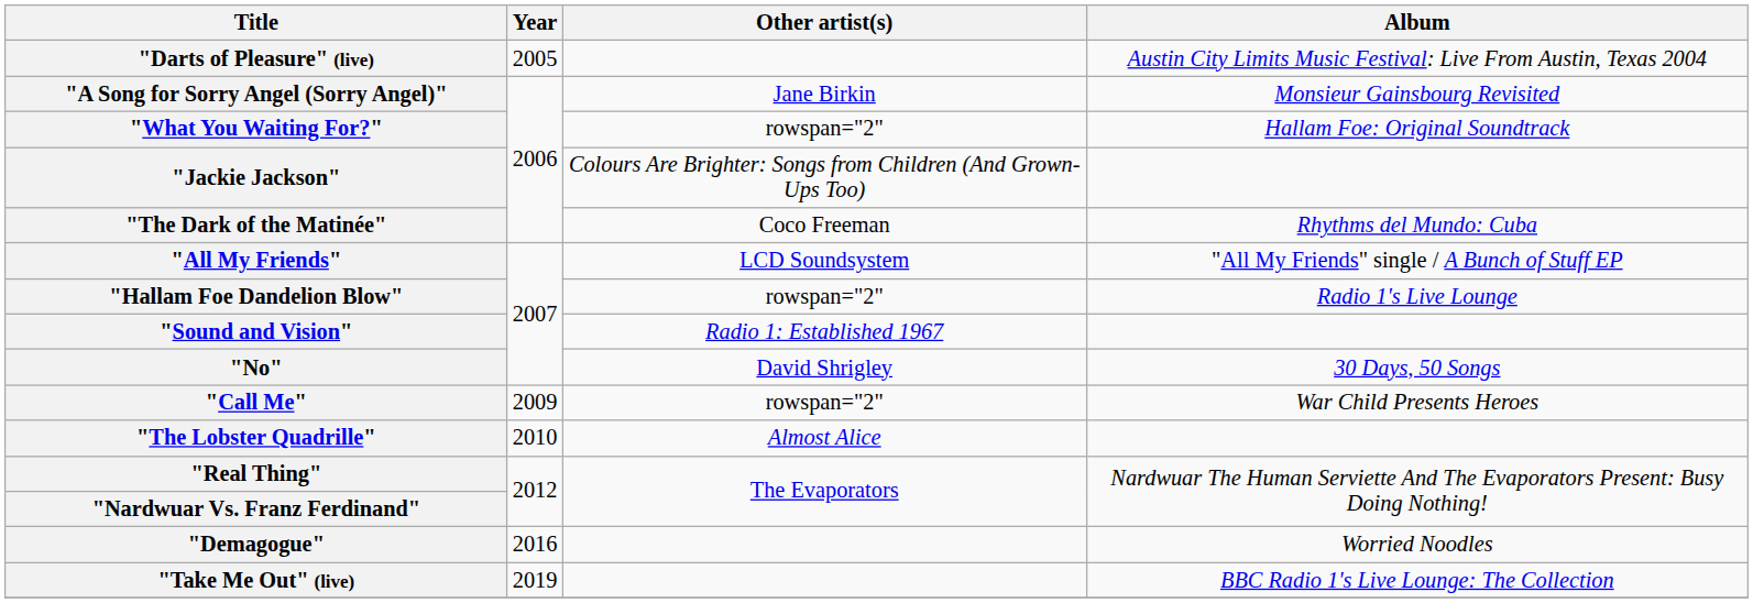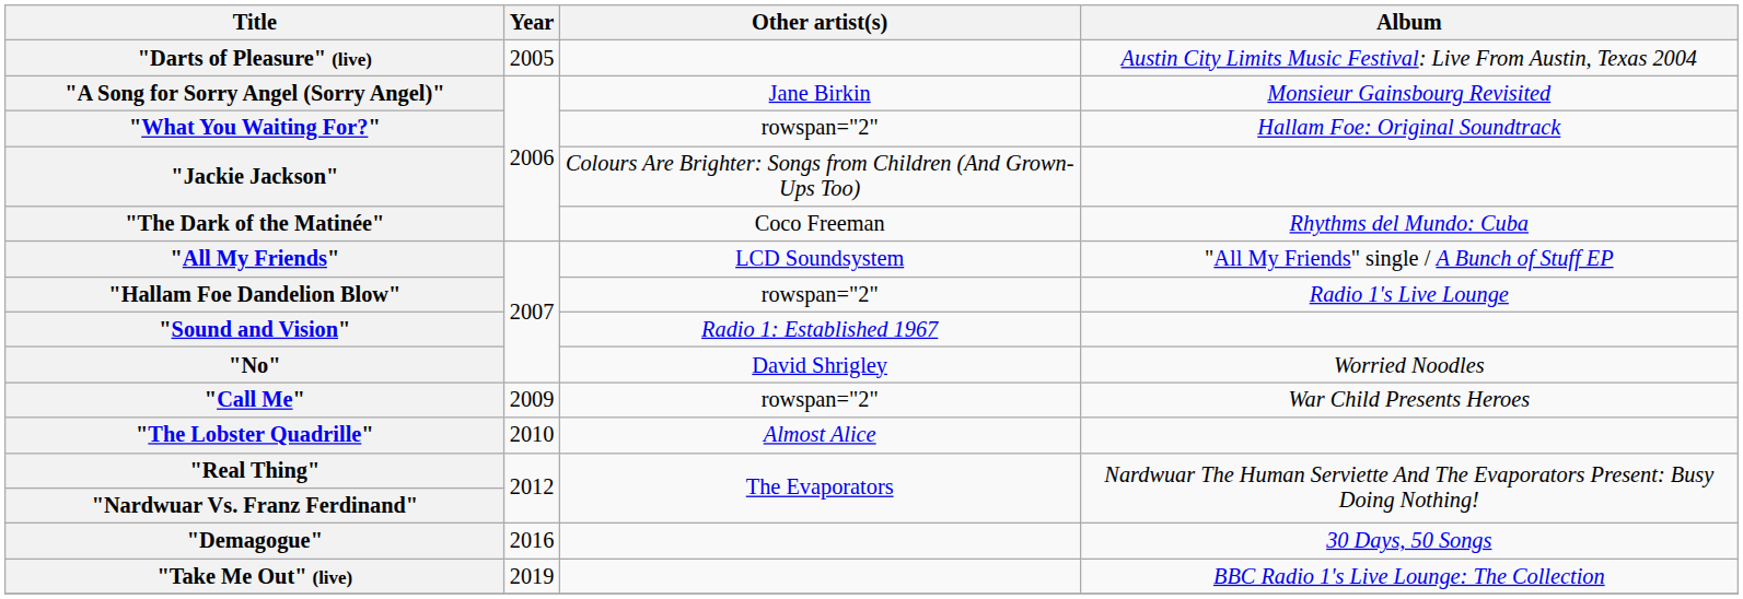"No" | Album: 30 Days, 50 Songs -> Worried Noodles
"Demagogue" | Album: Worried Noodles -> 30 Days, 50 Songs
